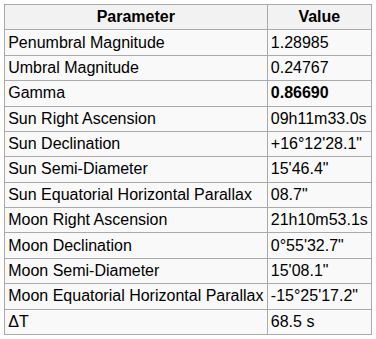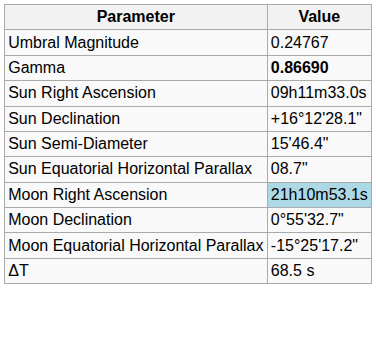- row: Penumbral Magnitude | 1.28985
Moon Right Ascension | Value: no background -> lightblue background
- row: Moon Semi-Diameter | 15'08.1"
